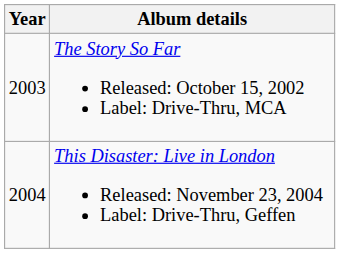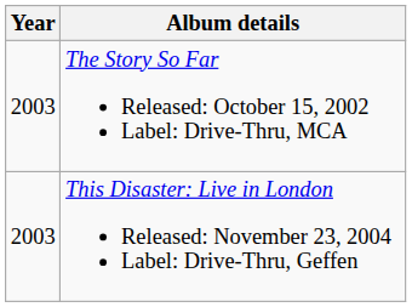row 3 | Year: 2004 -> 2003
